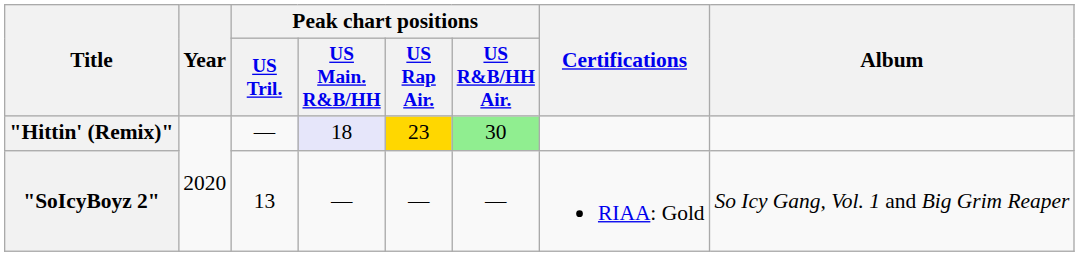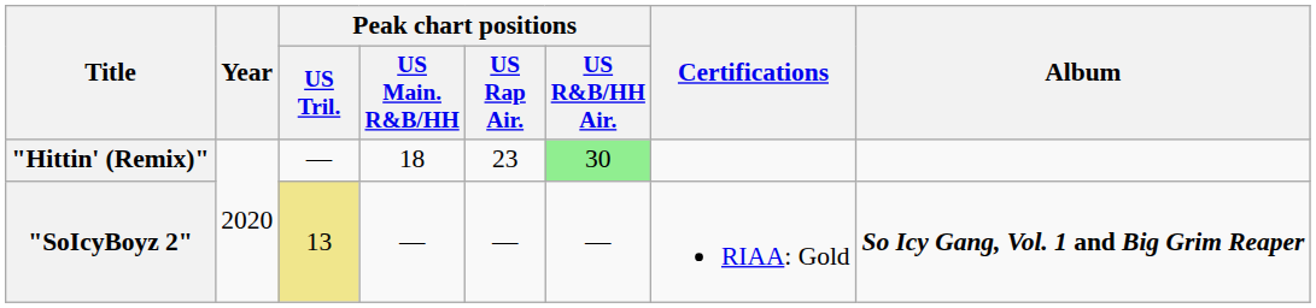"Hittin' (Remix)" | Peak chart positions / US Main. R&B/HH: lavender background -> no background
"Hittin' (Remix)" | Peak chart positions / US Rap Air.: gold background -> no background
"SoIcyBoyz 2" | Peak chart positions / US Tril.: no background -> khaki background
"SoIcyBoyz 2" | Album: normal -> bold
